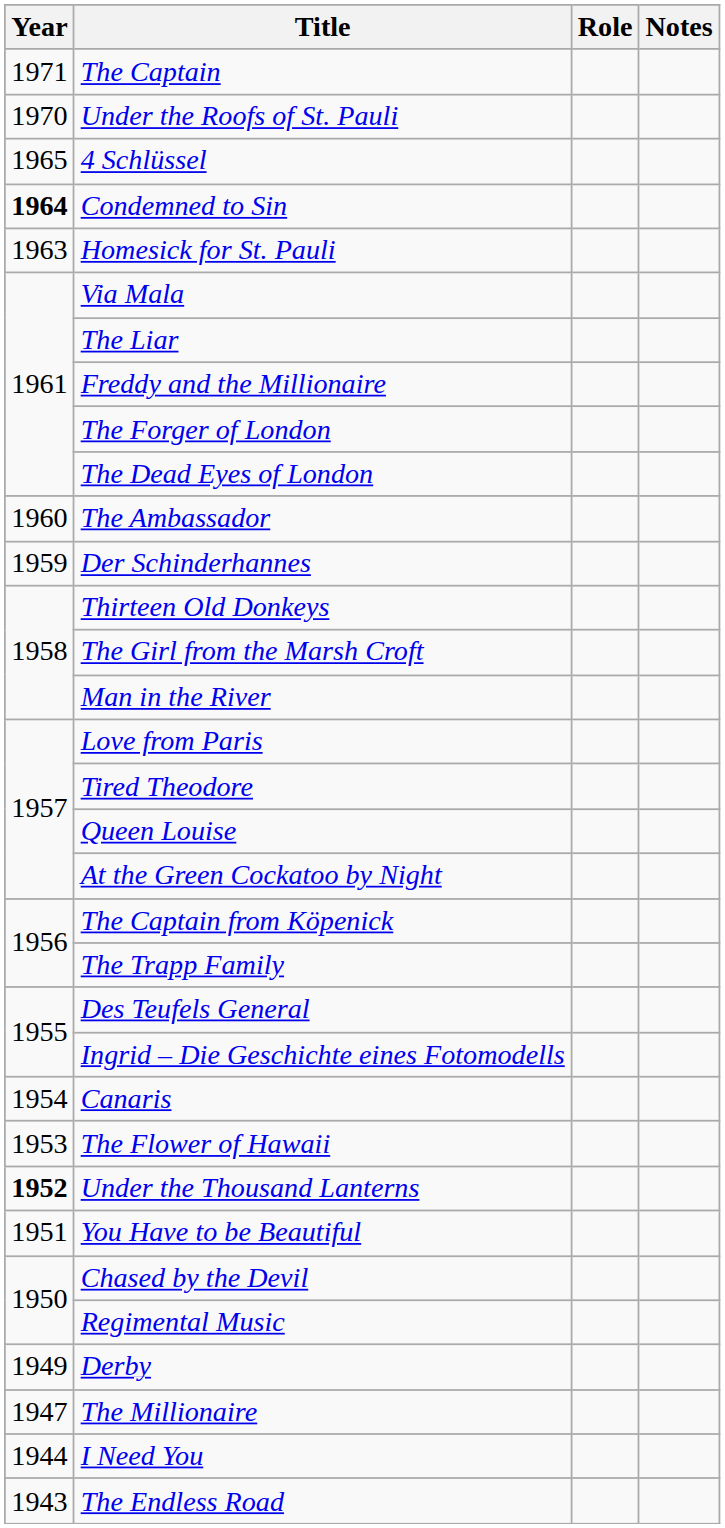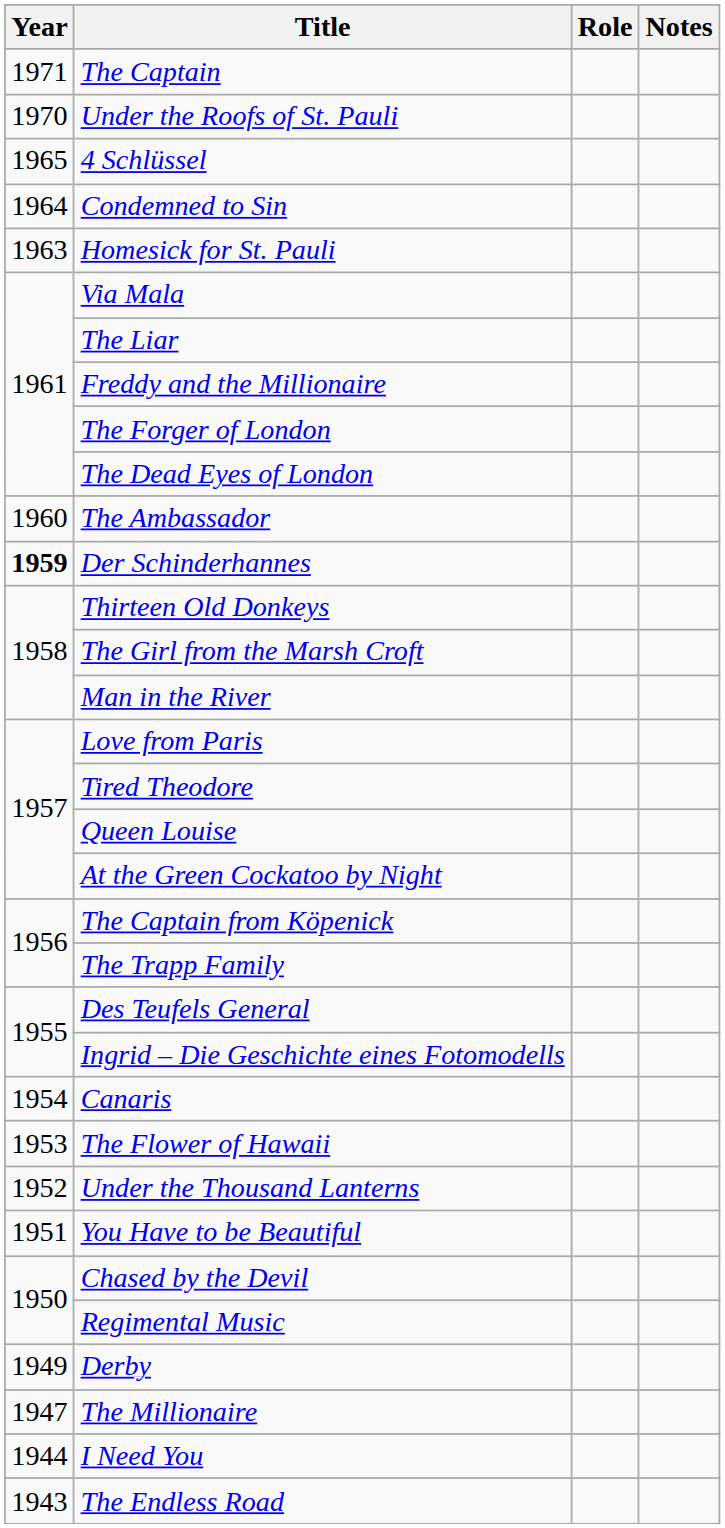Condemned to Sin | Year: bold -> normal
Der Schinderhannes | Year: normal -> bold
Under the Thousand Lanterns | Year: bold -> normal
